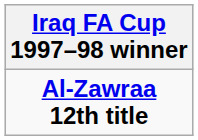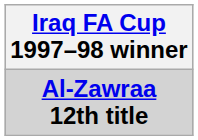row 2 | column 1: no background -> lightgrey background
